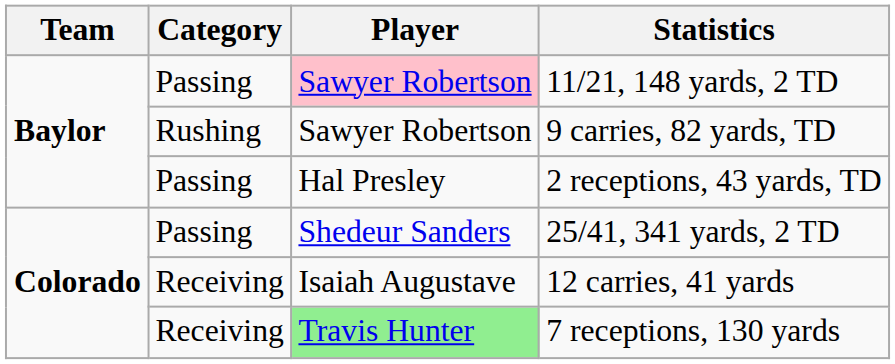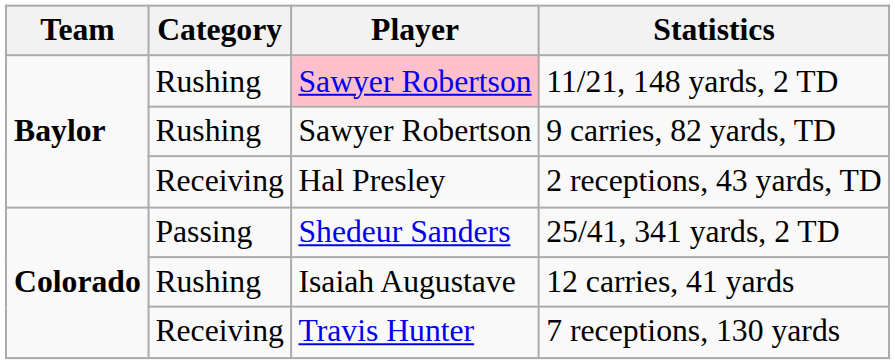11/21, 148 yards, 2 TD | Category: Passing -> Rushing
2 receptions, 43 yards, TD | Category: Passing -> Receiving
12 carries, 41 yards | Category: Receiving -> Rushing
7 receptions, 130 yards | Player: lightgreen background -> no background
